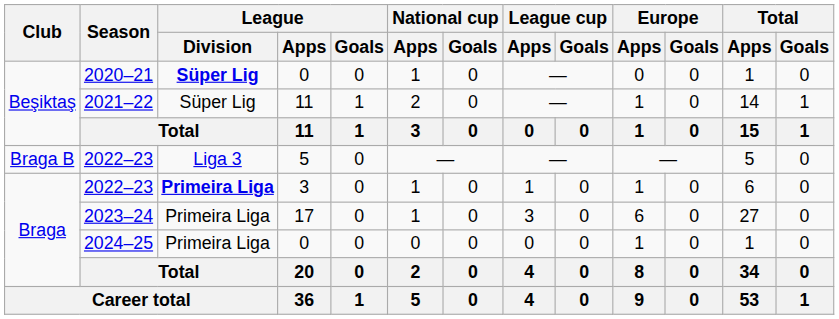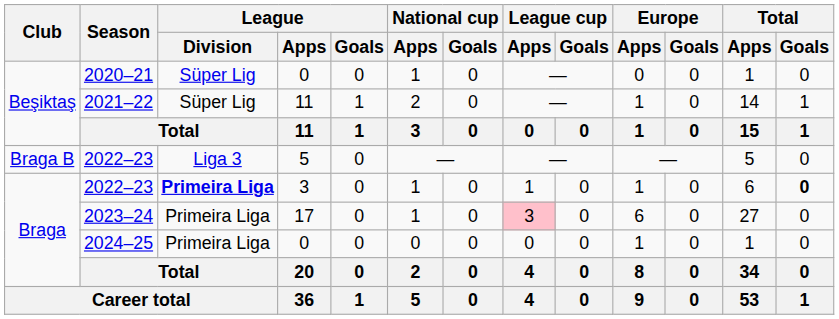2020–21 | League / Division: bold -> normal
2022–23 / 3 | Total / Goals: normal -> bold
2023–24 | League cup / Apps: no background -> pink background
